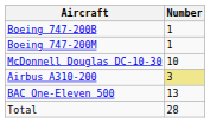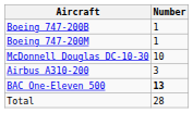Airbus A310-200 | Number: khaki background -> no background
BAC One-Eleven 500 | Number: normal -> bold
